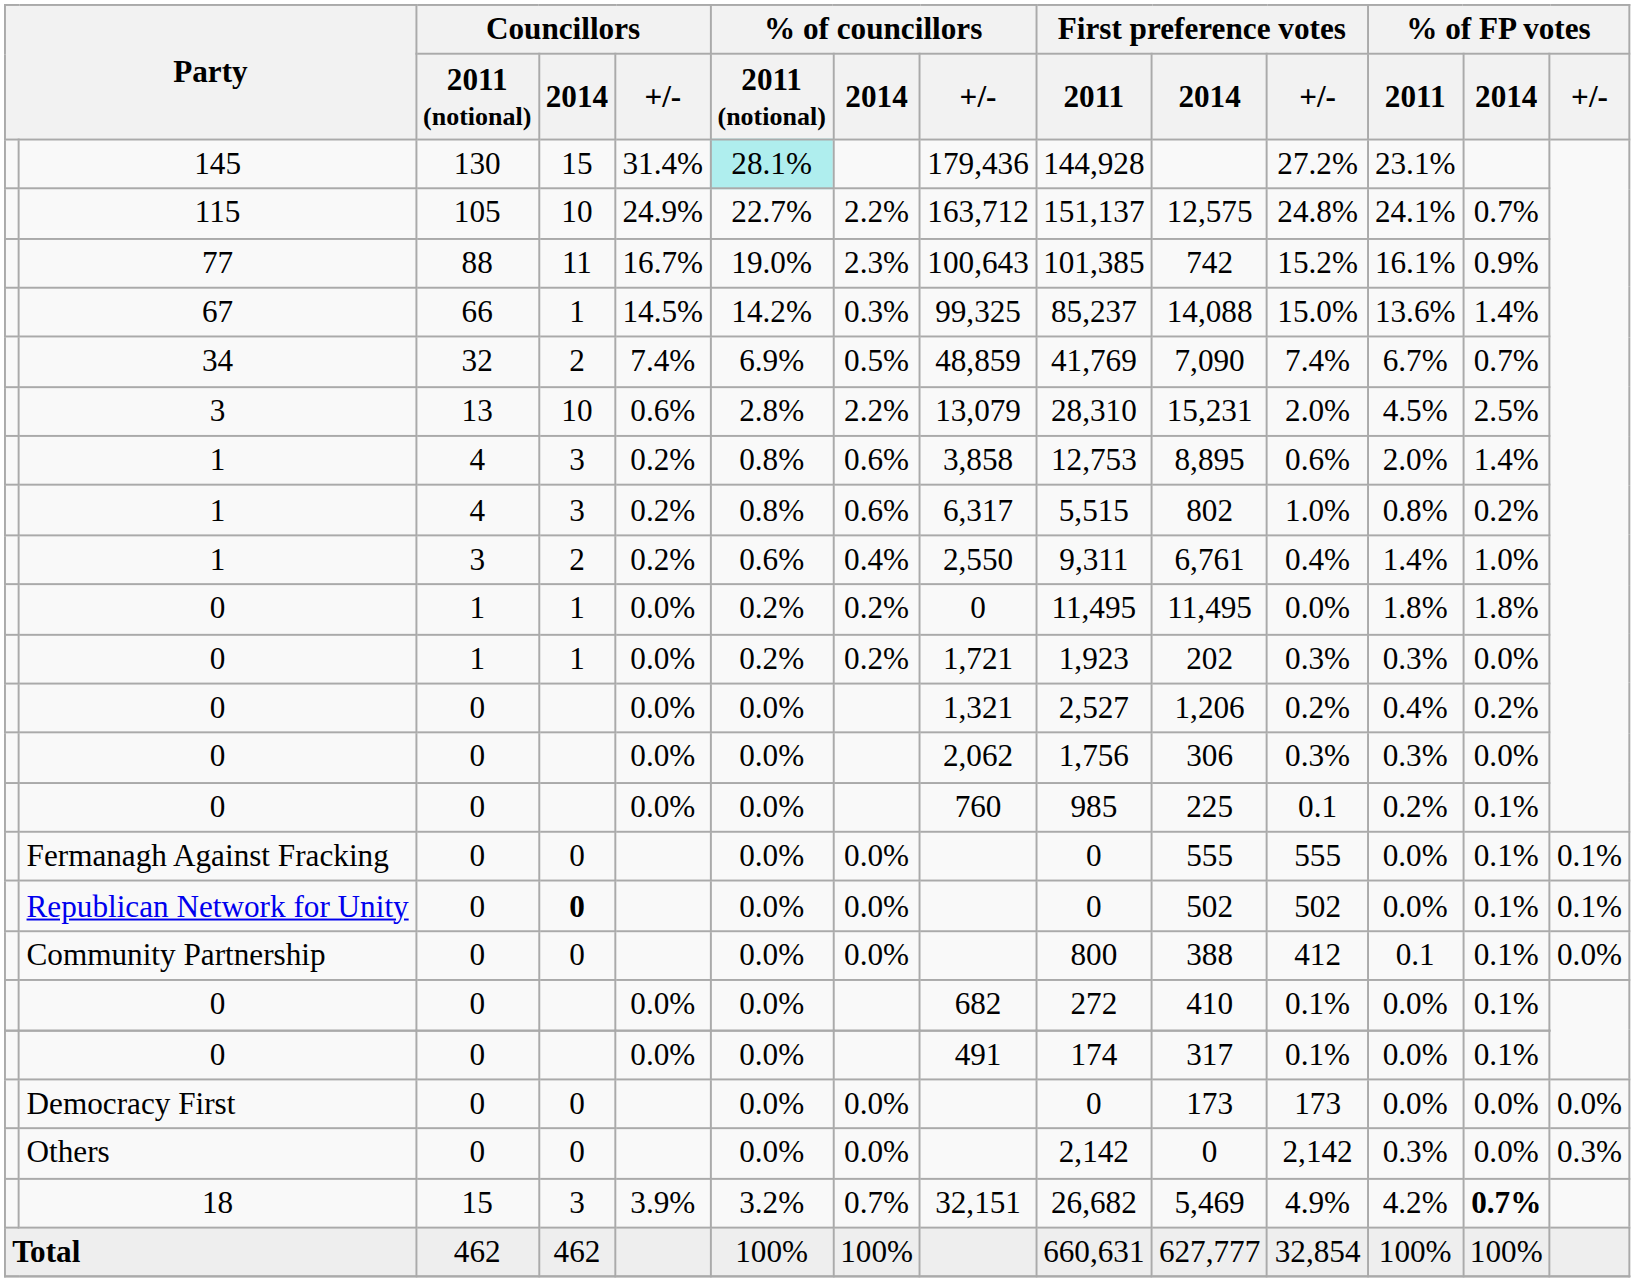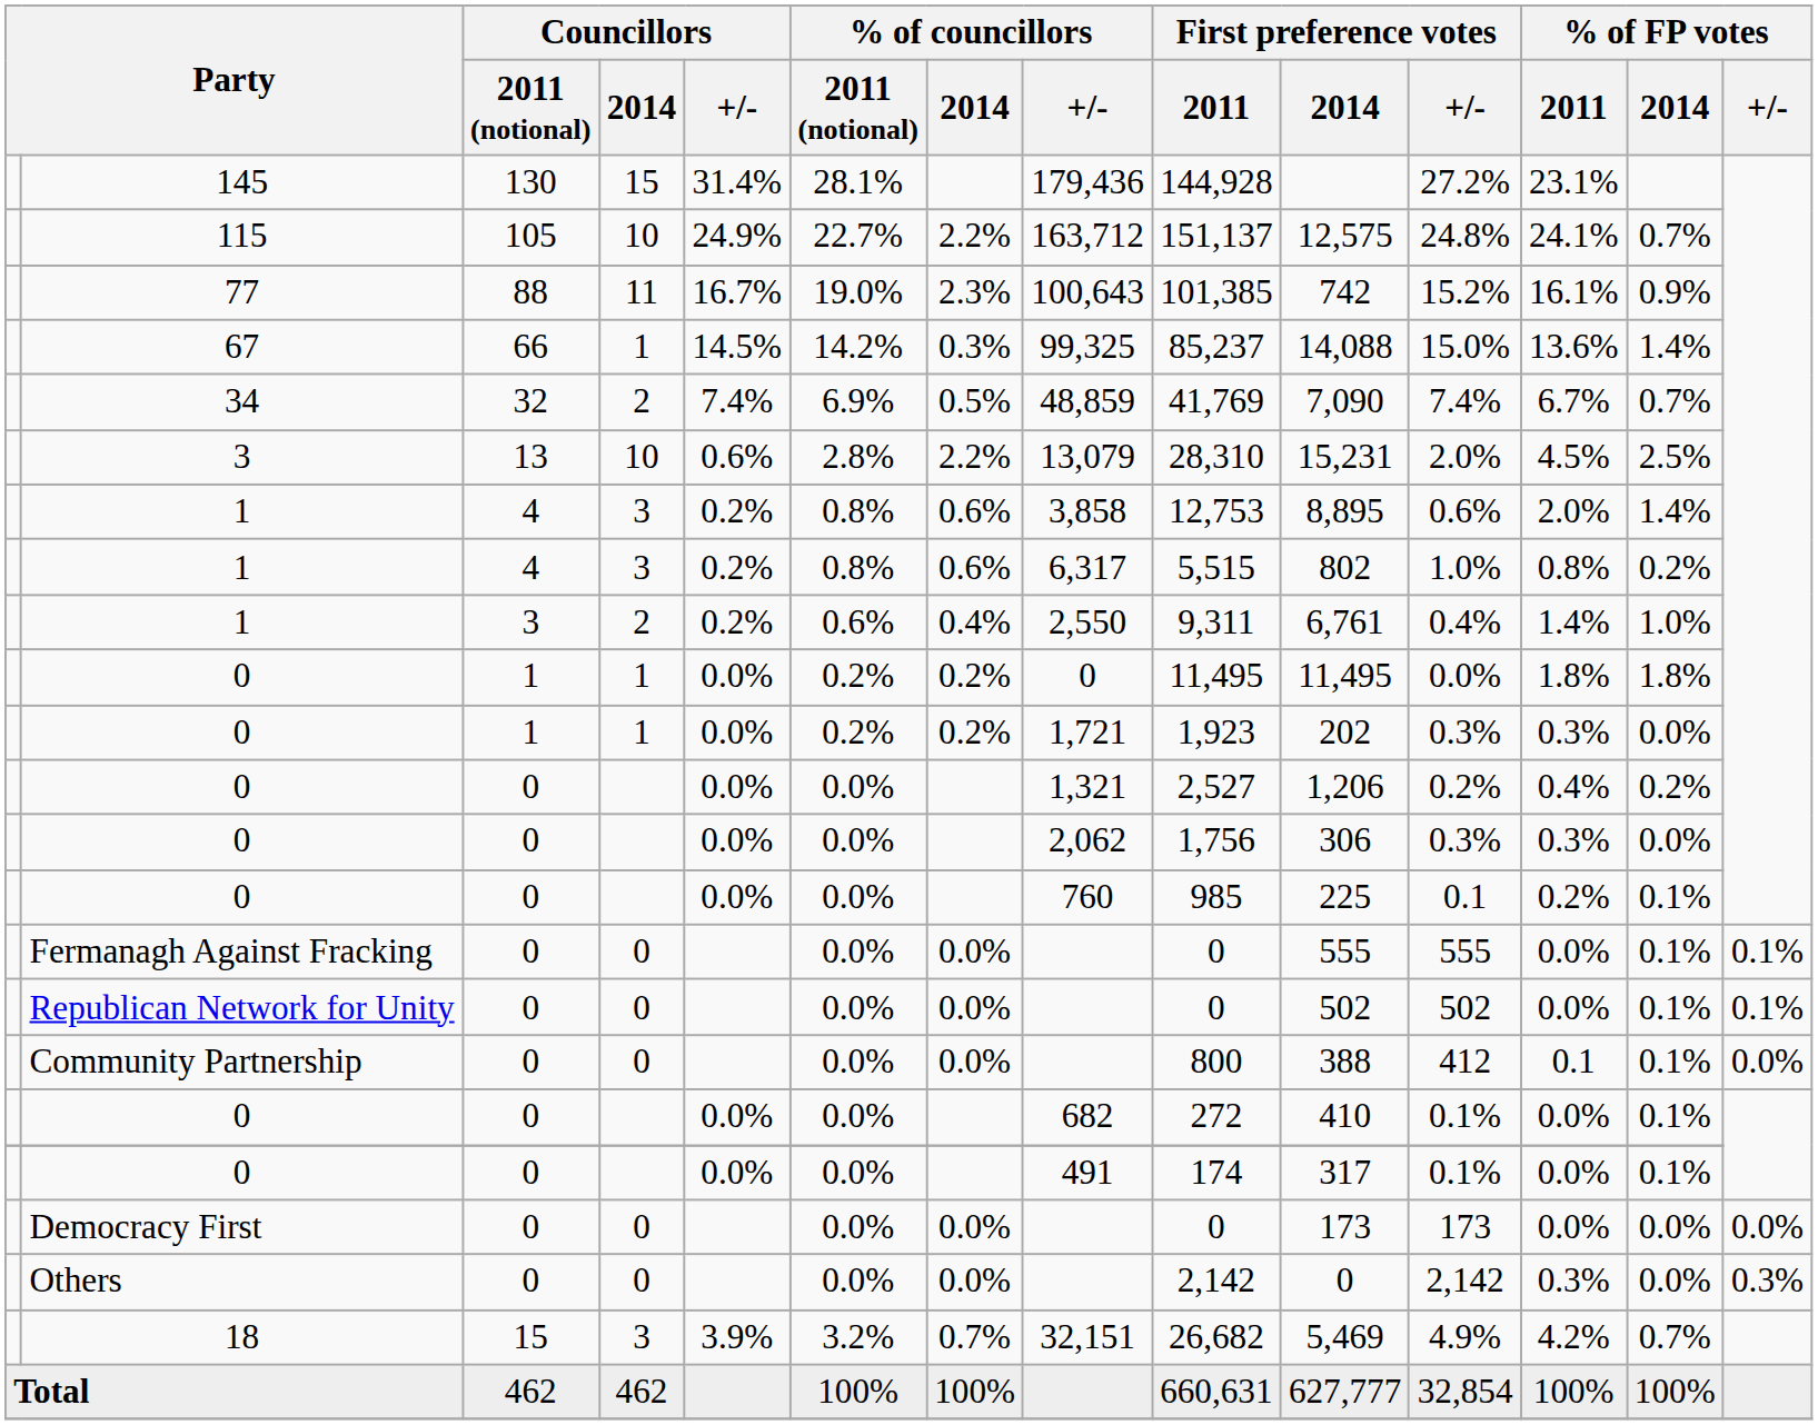145 | % of councillors / 2011 (notional): paleturquoise background -> no background
Republican Network for Unity | Councillors / 2014: bold -> normal
18 | % of FP votes / 2014: bold -> normal
